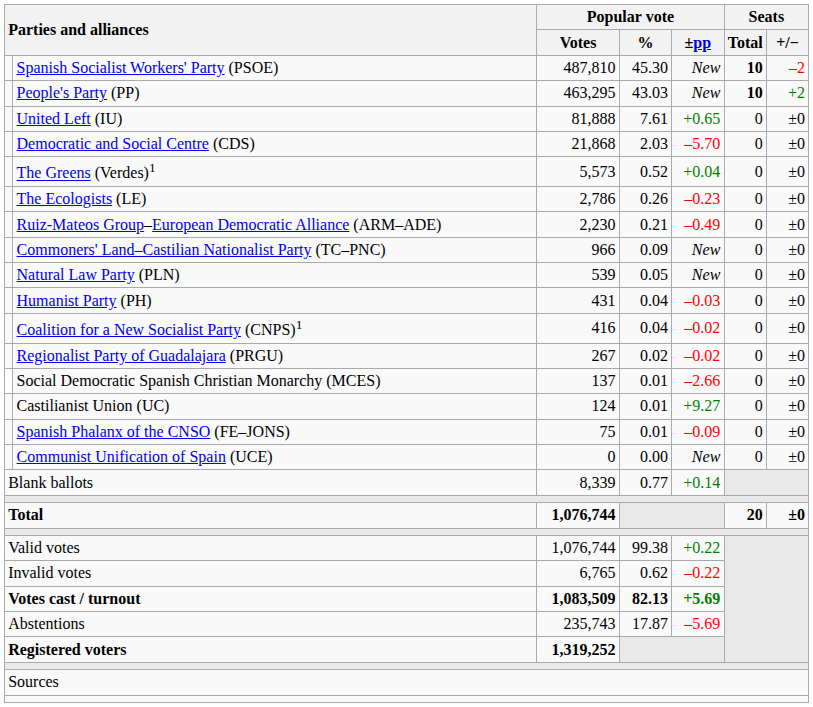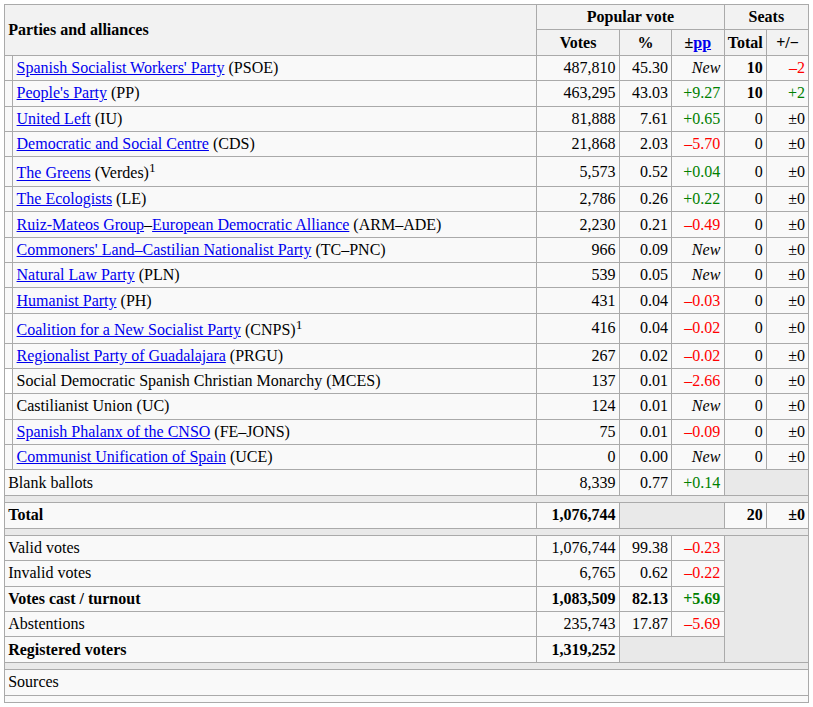People's Party (PP) | Popular vote / ±pp: New -> +9.27
The Ecologists (LE) | Popular vote / ±pp: –0.23 -> +0.22
Castilianist Union (UC) | Popular vote / ±pp: +9.27 -> New
Valid votes | Popular vote / ±pp: +0.22 -> –0.23
